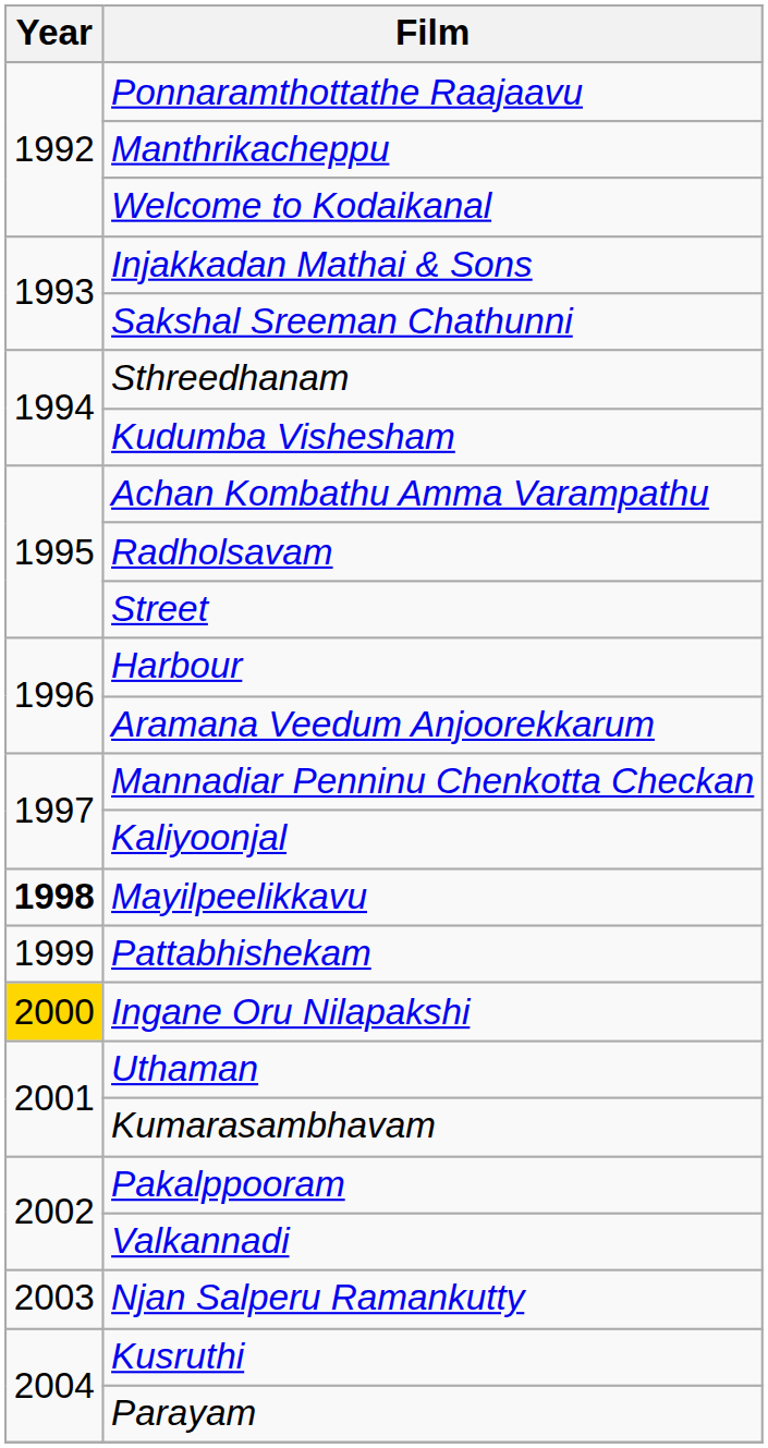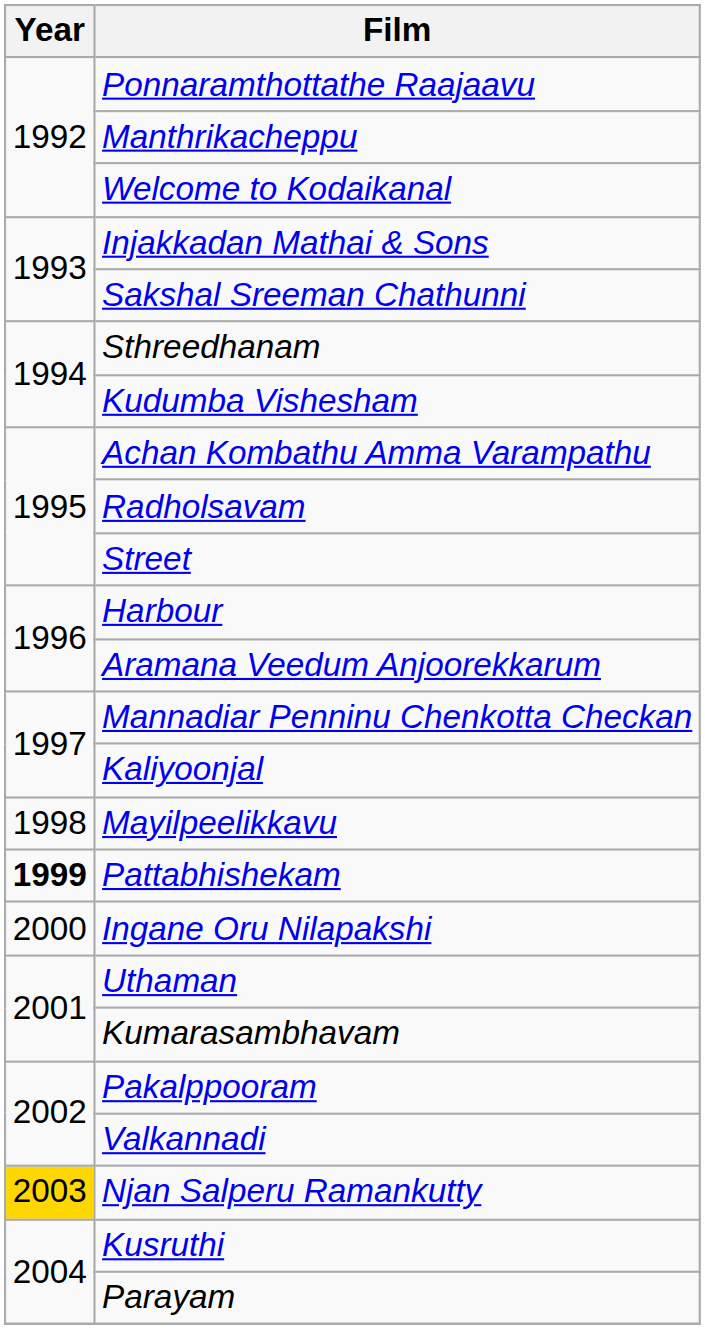Mayilpeelikkavu | Year: bold -> normal
Pattabhishekam | Year: normal -> bold
Ingane Oru Nilapakshi | Year: gold background -> no background
Njan Salperu Ramankutty | Year: no background -> gold background
